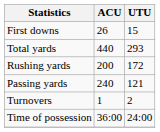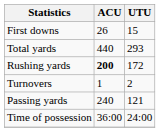Rushing yards | ACU: normal -> bold
rows swapped: Passing yards <-> Turnovers
